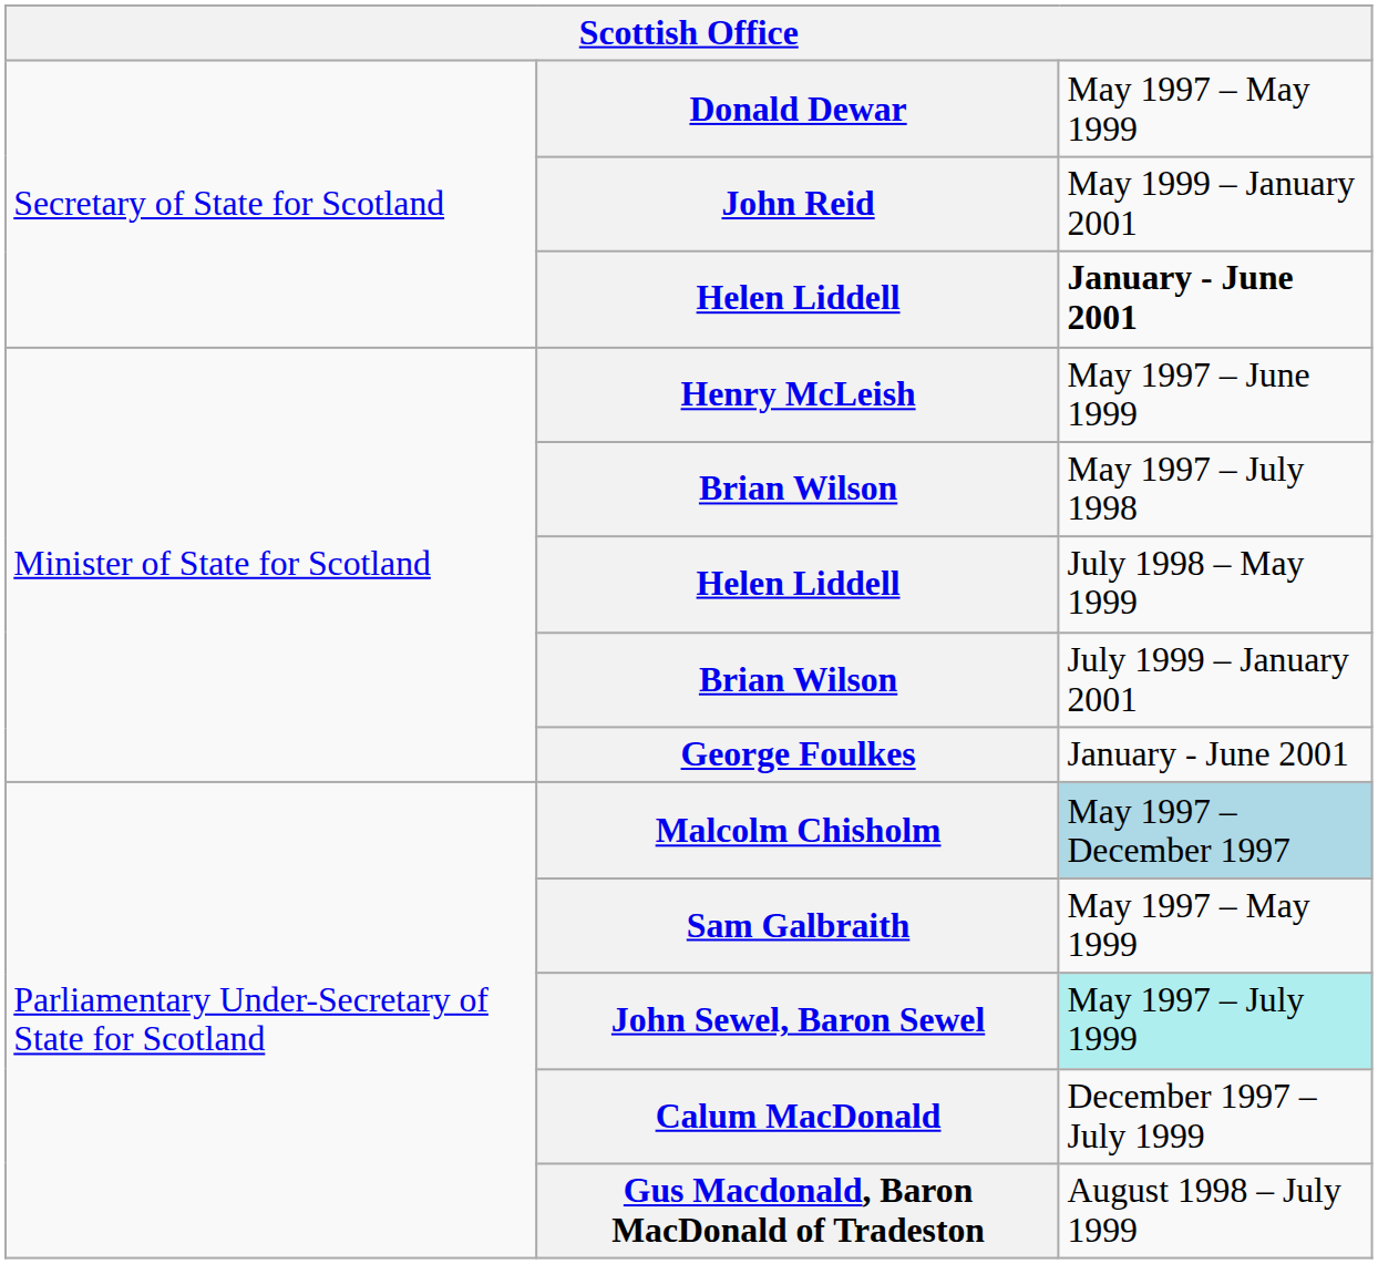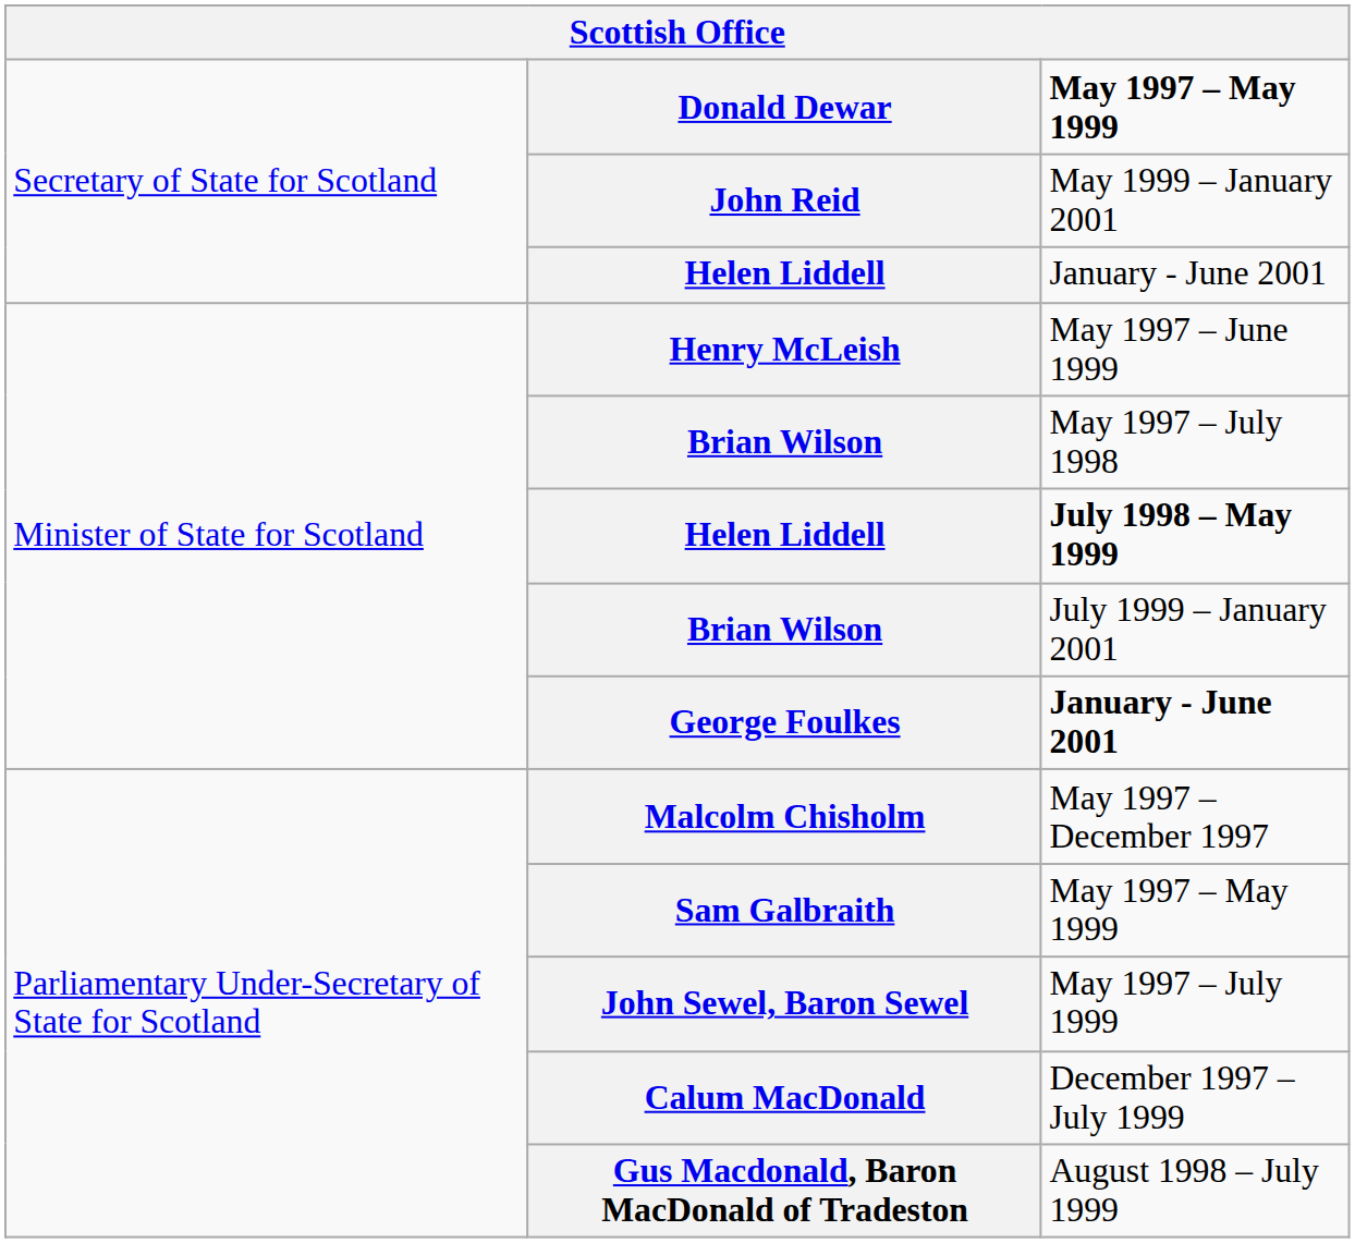Donald Dewar | column 3: normal -> bold
Helen Liddell / January - June 2001 | column 3: bold -> normal
Helen Liddell / July 1998 – May 1999 | column 3: normal -> bold
George Foulkes | column 3: normal -> bold
Malcolm Chisholm | column 3: lightblue background -> no background
John Sewel, Baron Sewel | column 3: paleturquoise background -> no background
